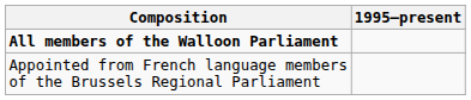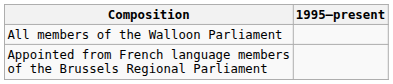row 2 | Composition: bold -> normal
